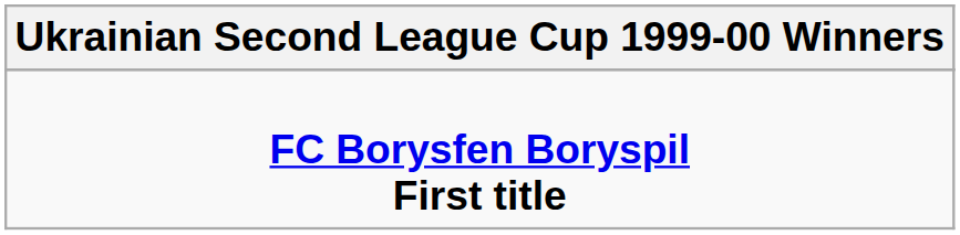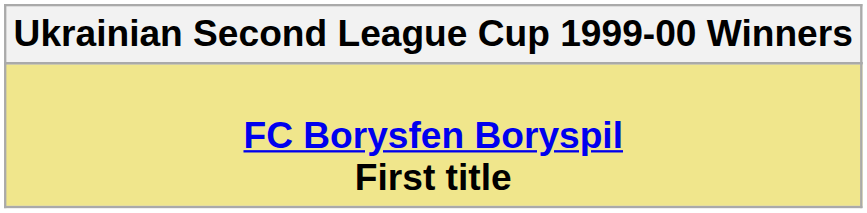row 2 | column 1: no background -> khaki background
